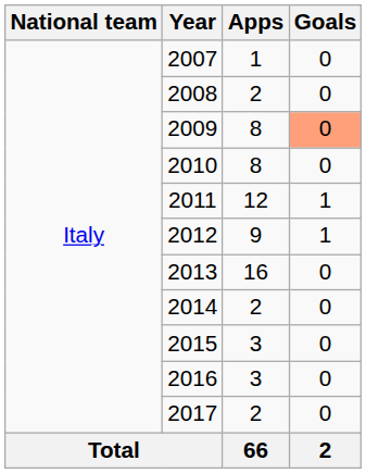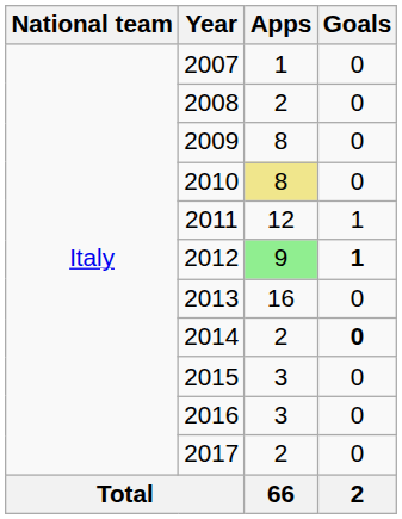2009 | Goals: lightsalmon background -> no background
2010 | Apps: no background -> khaki background
2012 | Apps: no background -> lightgreen background
2012 | Goals: normal -> bold
2014 | Goals: normal -> bold
